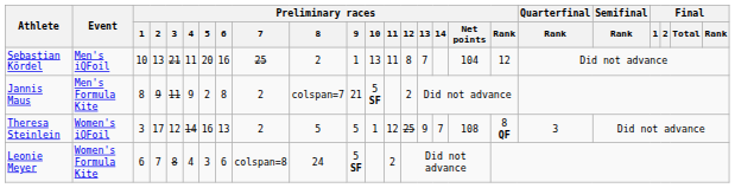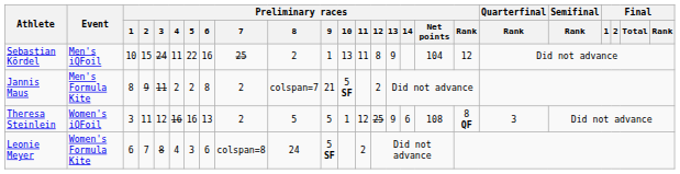Sebastian Kördel | Preliminary races / 2: 13 -> 15
Sebastian Kördel | Preliminary races / 3: 21 -> 24
Sebastian Kördel | Preliminary races / 5: 20 -> 22
Sebastian Kördel | Preliminary races / 13: 7 -> 9
Jannis Maus | Preliminary races / 4: 9 -> 2
Theresa Steinlein | Preliminary races / 2: 17 -> 11
Theresa Steinlein | Preliminary races / 4: 14 -> 16
Theresa Steinlein | Preliminary races / 14: 7 -> 6
